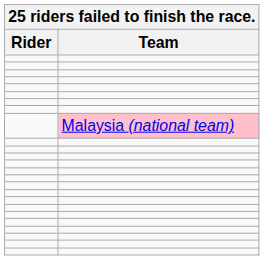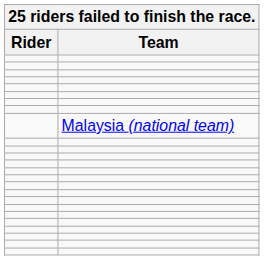Malaysia (national team) | Team: pink background -> no background
